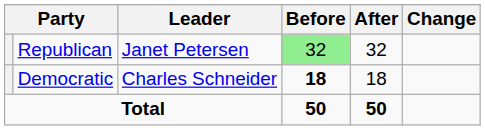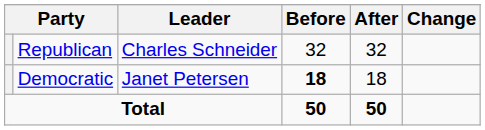Republican | Leader: Janet Petersen -> Charles Schneider
Republican | Before: lightgreen background -> no background
Democratic | Leader: Charles Schneider -> Janet Petersen
